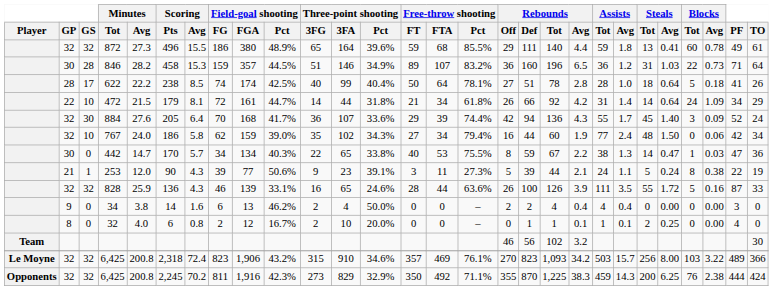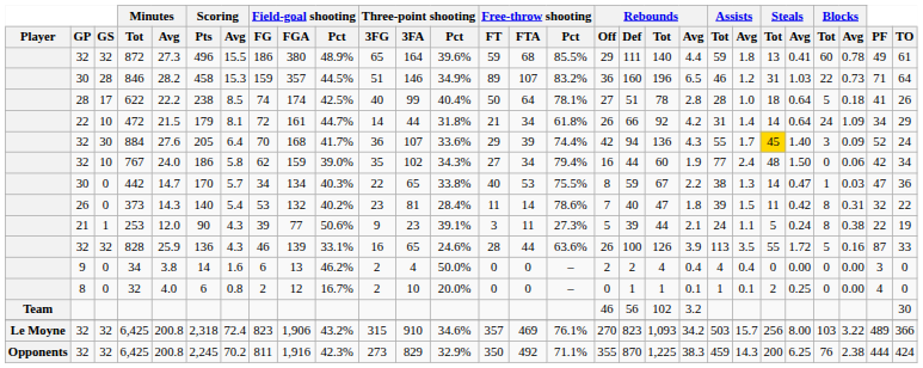846 | Assists / Tot: 36 -> 46
884 | Steals / Tot: no background -> gold background
+ row: 26 | 0 | 373 | 14.3 | 140 | 5.4 | 53 | 132 | 40.2% | 23 | 81 | 28.4% | 11 | 14 | 78.6% | 7 | 40 | 47 | 1.8 | 39 | 1.5 | 11 | 0.42 | 8 | 0.31 | 32 | 22
828 | Assists / Tot: 111 -> 113
